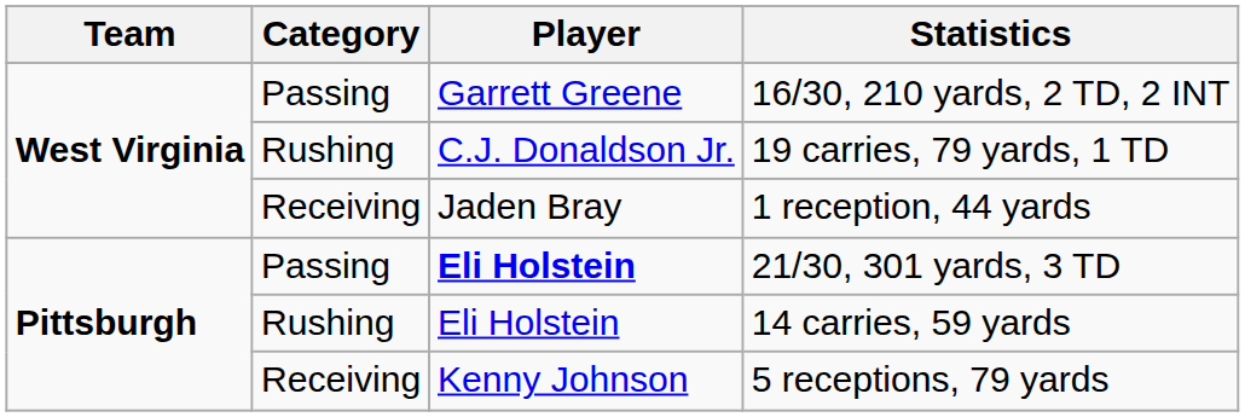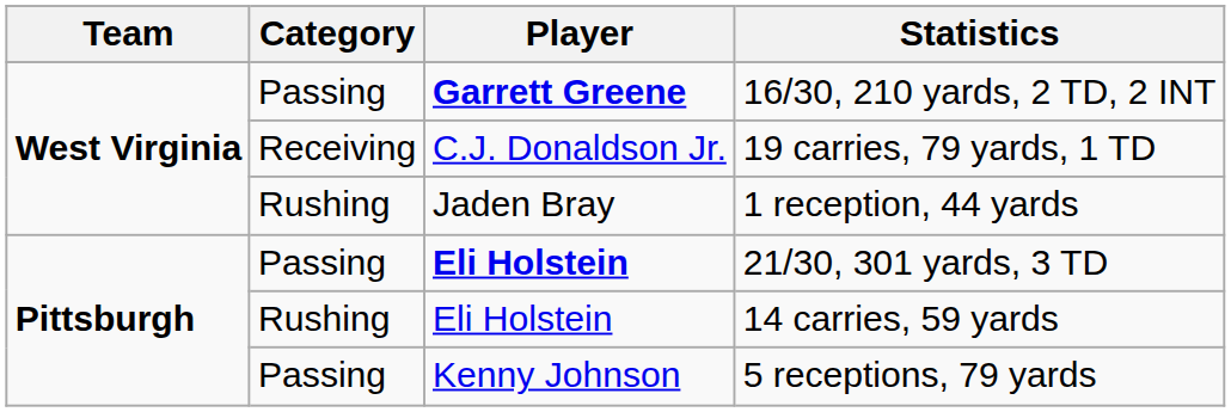16/30, 210 yards, 2 TD, 2 INT | Player: normal -> bold
19 carries, 79 yards, 1 TD | Category: Rushing -> Receiving
1 reception, 44 yards | Category: Receiving -> Rushing
5 receptions, 79 yards | Category: Receiving -> Passing
